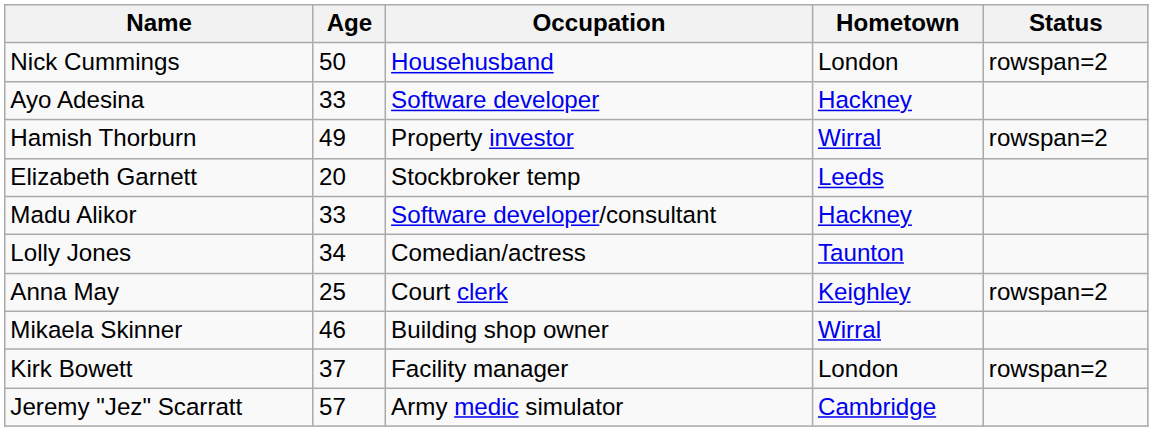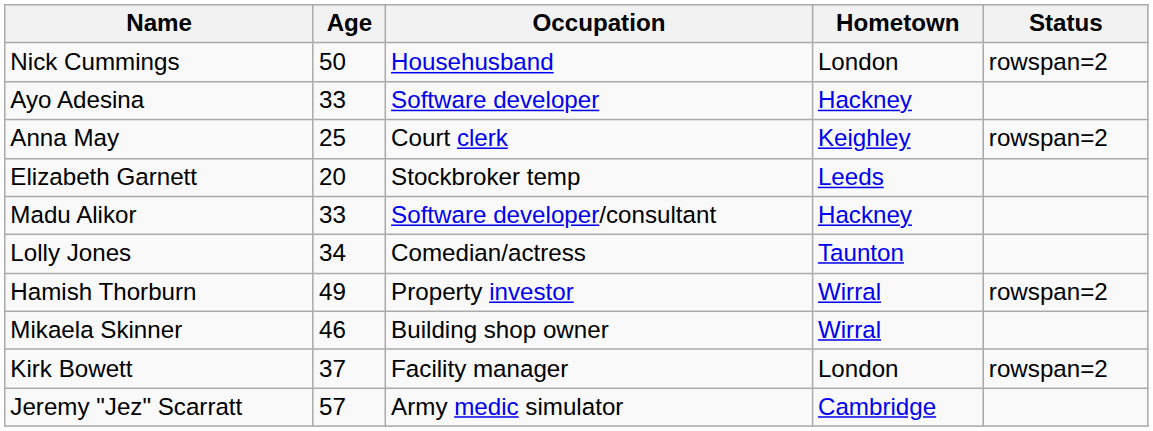rows swapped: Anna May <-> Hamish Thorburn
